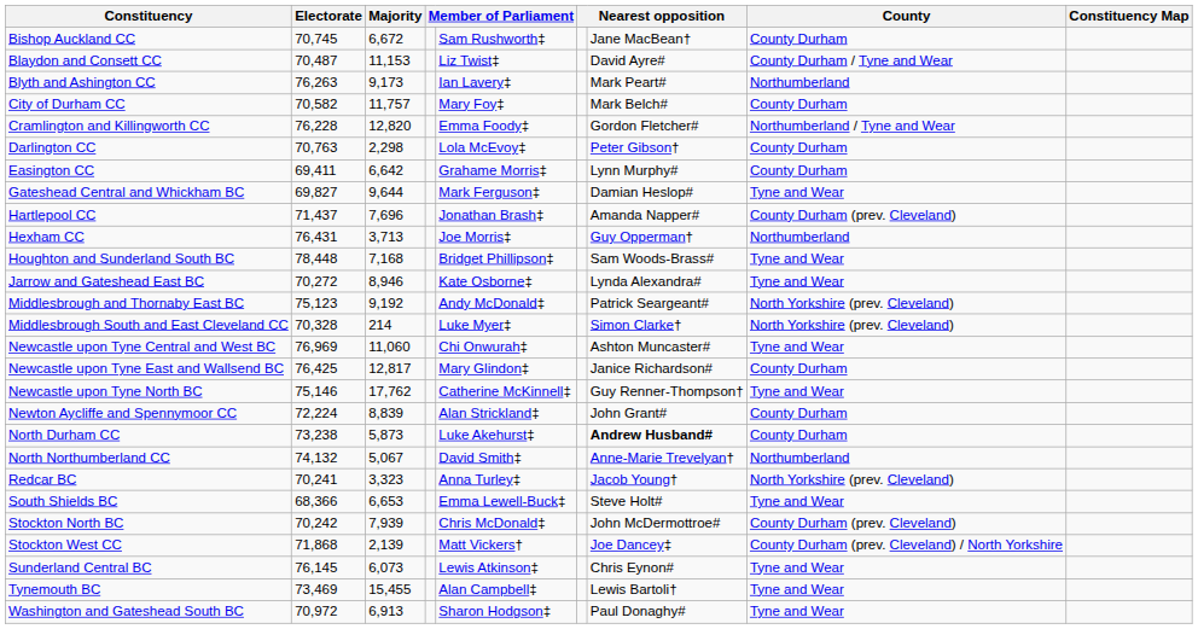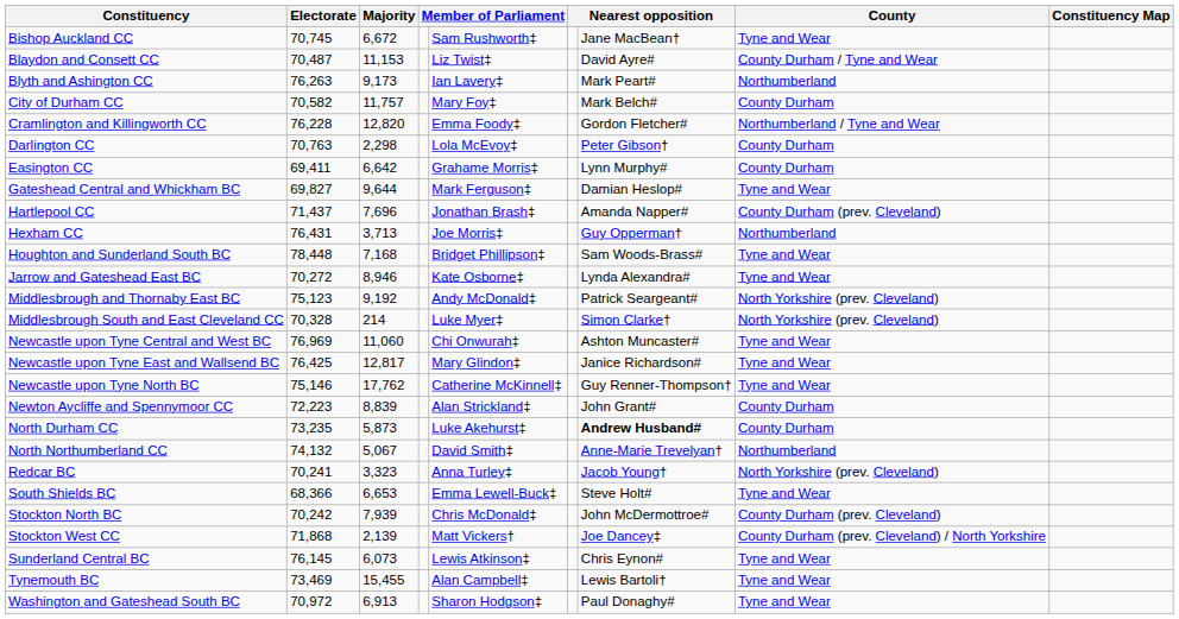Bishop Auckland CC | County: County Durham -> Tyne and Wear
Newcastle upon Tyne East and Wallsend BC | County: County Durham -> Tyne and Wear
Newton Aycliffe and Spennymoor CC | Electorate: 72,224 -> 72,223
North Durham CC | Electorate: 73,238 -> 73,235
